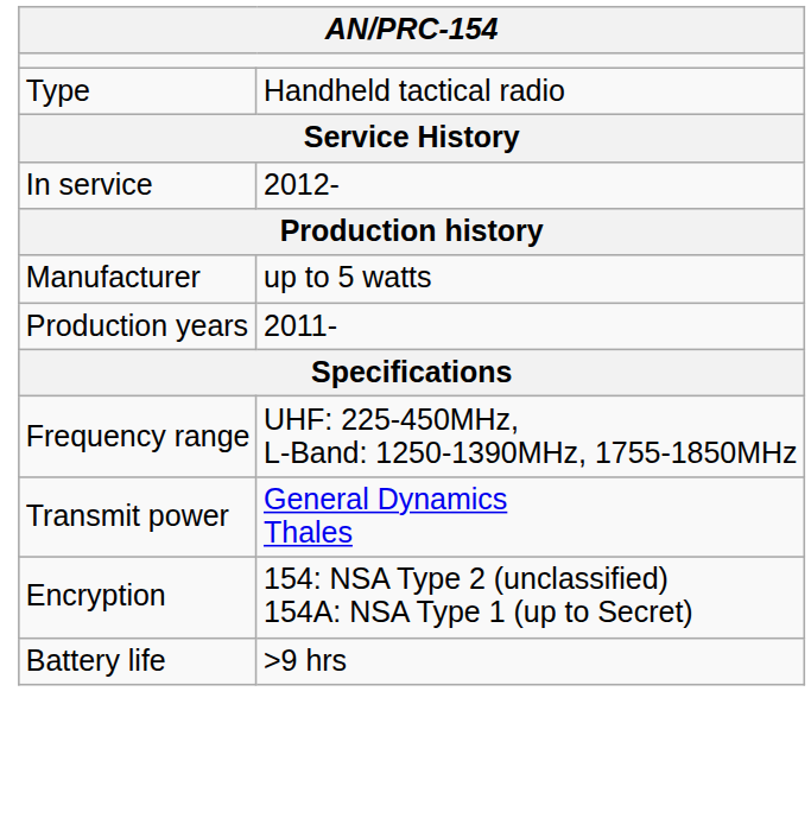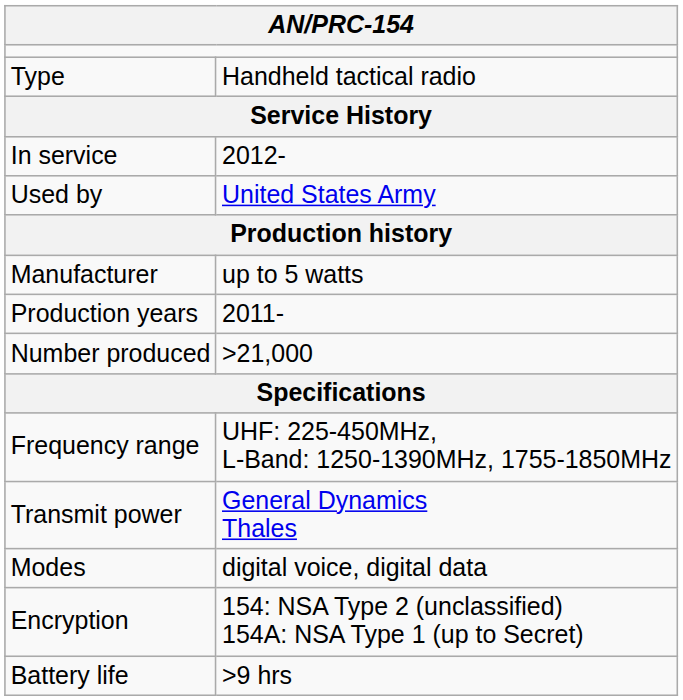+ row: Used by | United States Army
+ row: Number produced | >21,000
+ row: Modes | digital voice, digital data
